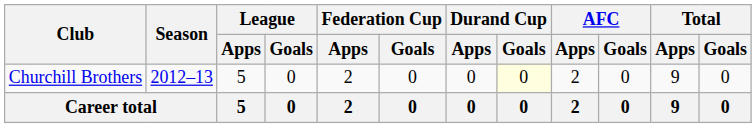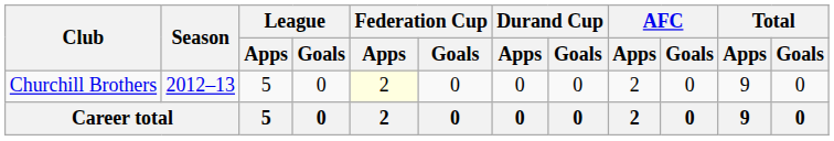Churchill Brothers | Federation Cup / Apps: no background -> lightyellow background
Churchill Brothers | Durand Cup / Goals: lightyellow background -> no background
